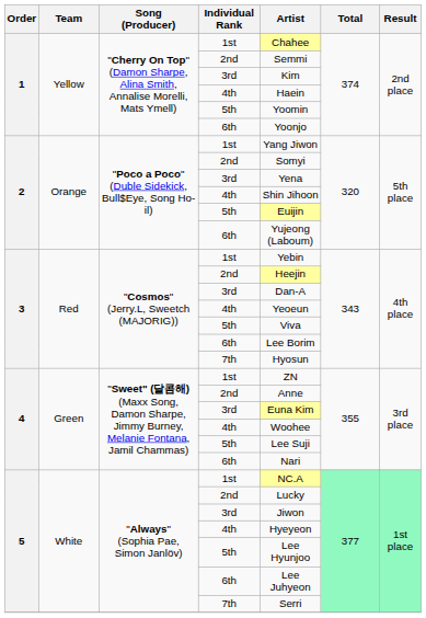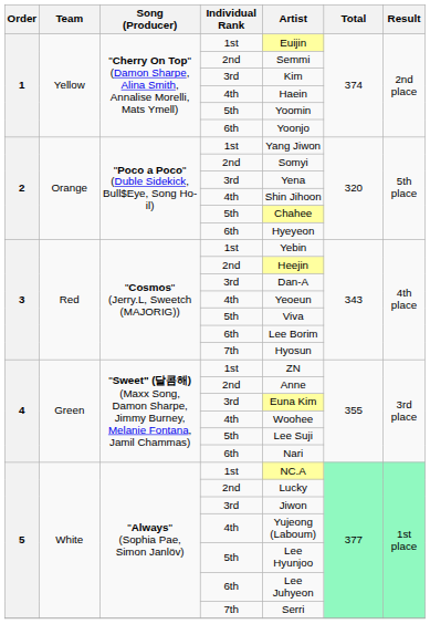1 / 1st | Artist: Chahee -> Euijin
2 / 5th | Artist: Euijin -> Chahee
2 / 6th | Artist: Yujeong (Laboum) -> Hyeyeon
5 / 4th | Artist: Hyeyeon -> Yujeong (Laboum)
